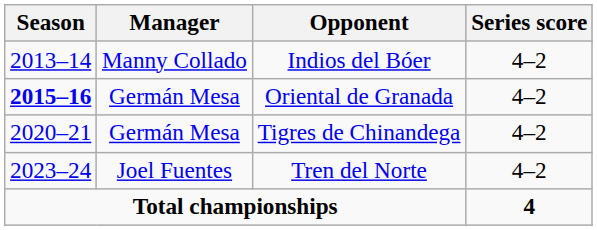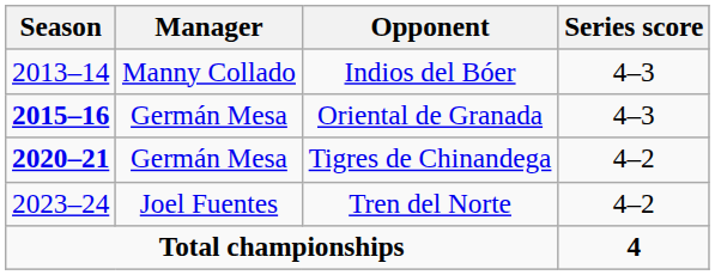Indios del Bóer | Series score: 4–2 -> 4–3
Oriental de Granada | Series score: 4–2 -> 4–3
Tigres de Chinandega | Season: normal -> bold
